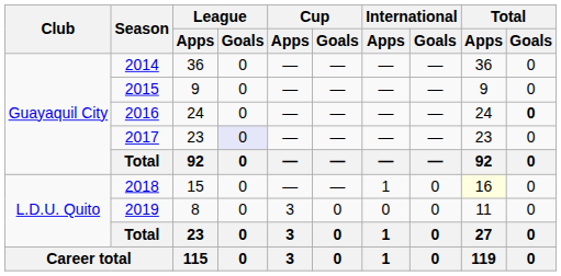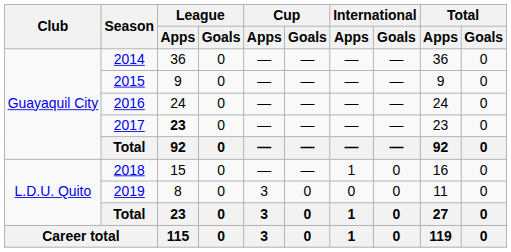2016 | Total / Goals: bold -> normal
2017 | League / Apps: normal -> bold
2017 | League / Goals: lavender background -> no background
2018 | Total / Apps: lightyellow background -> no background
